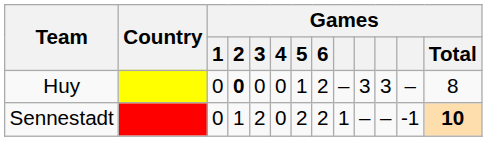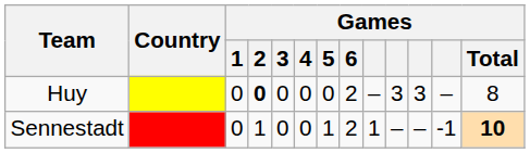Huy | Games / 5: 1 -> 0
Sennestadt | Games / 3: 2 -> 0
Sennestadt | Games / 5: 2 -> 1
